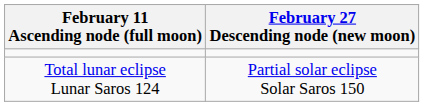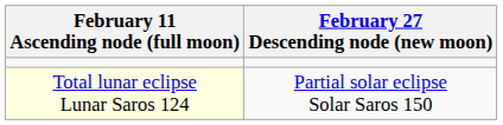row 3 | February 11 Ascending node (full moon): no background -> lightyellow background
